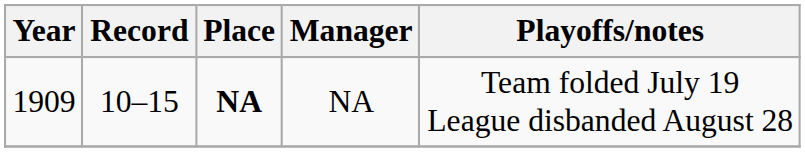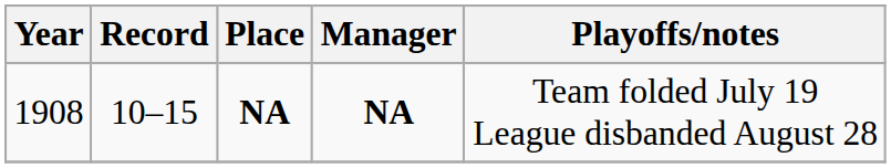row 2 | Year: 1909 -> 1908
row 2 | Manager: normal -> bold
